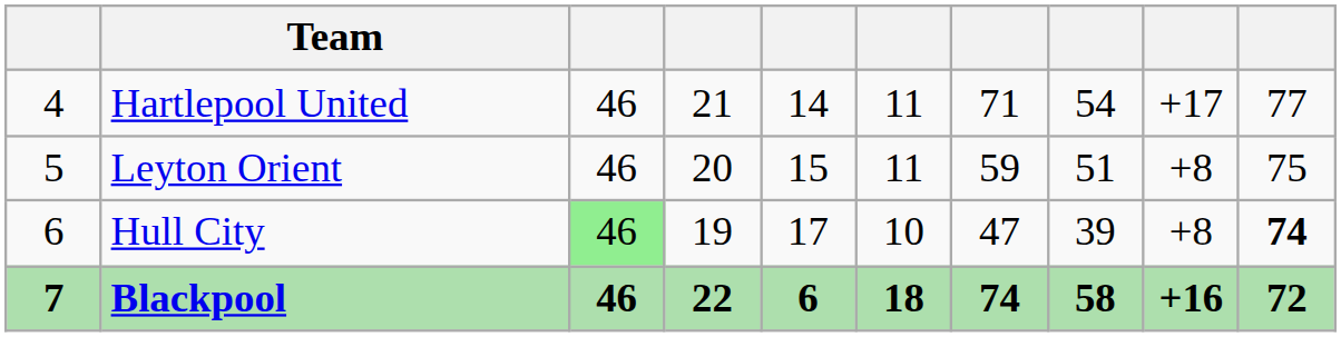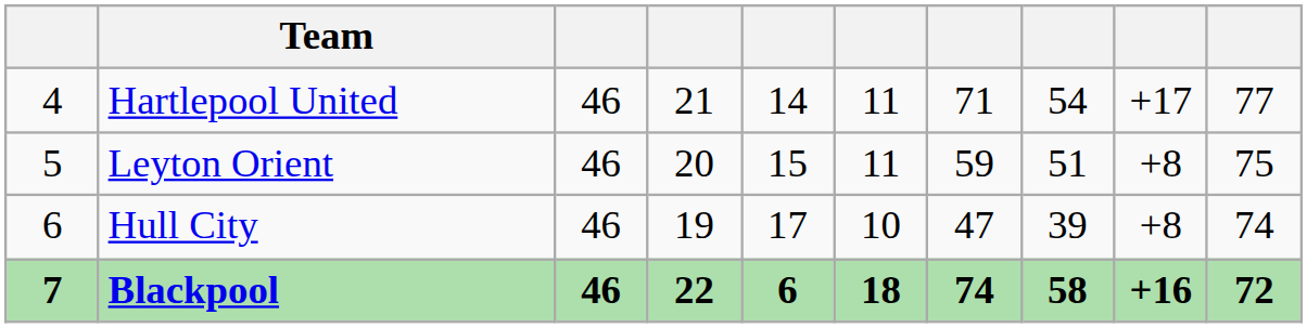Hull City | column 3: lightgreen background -> no background
Hull City | column 10: bold -> normal
